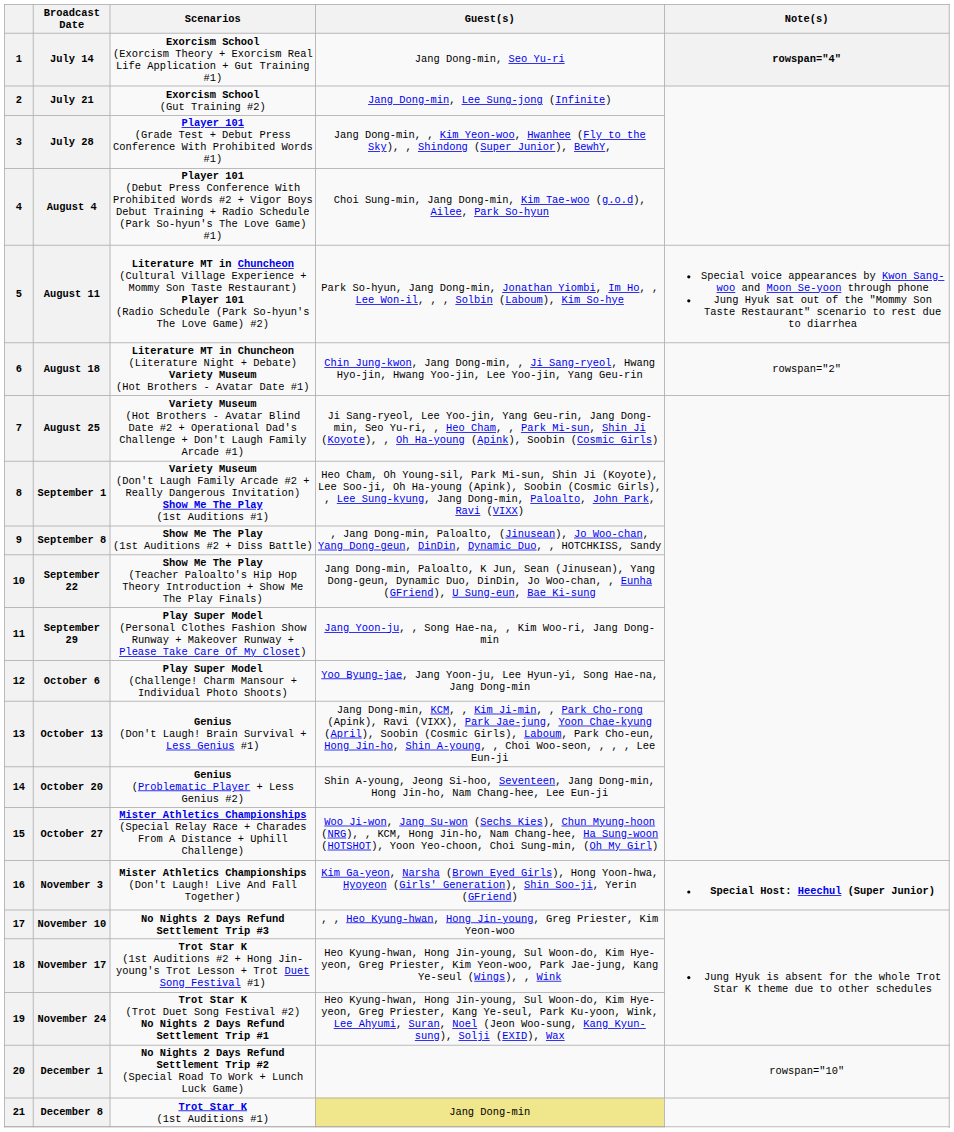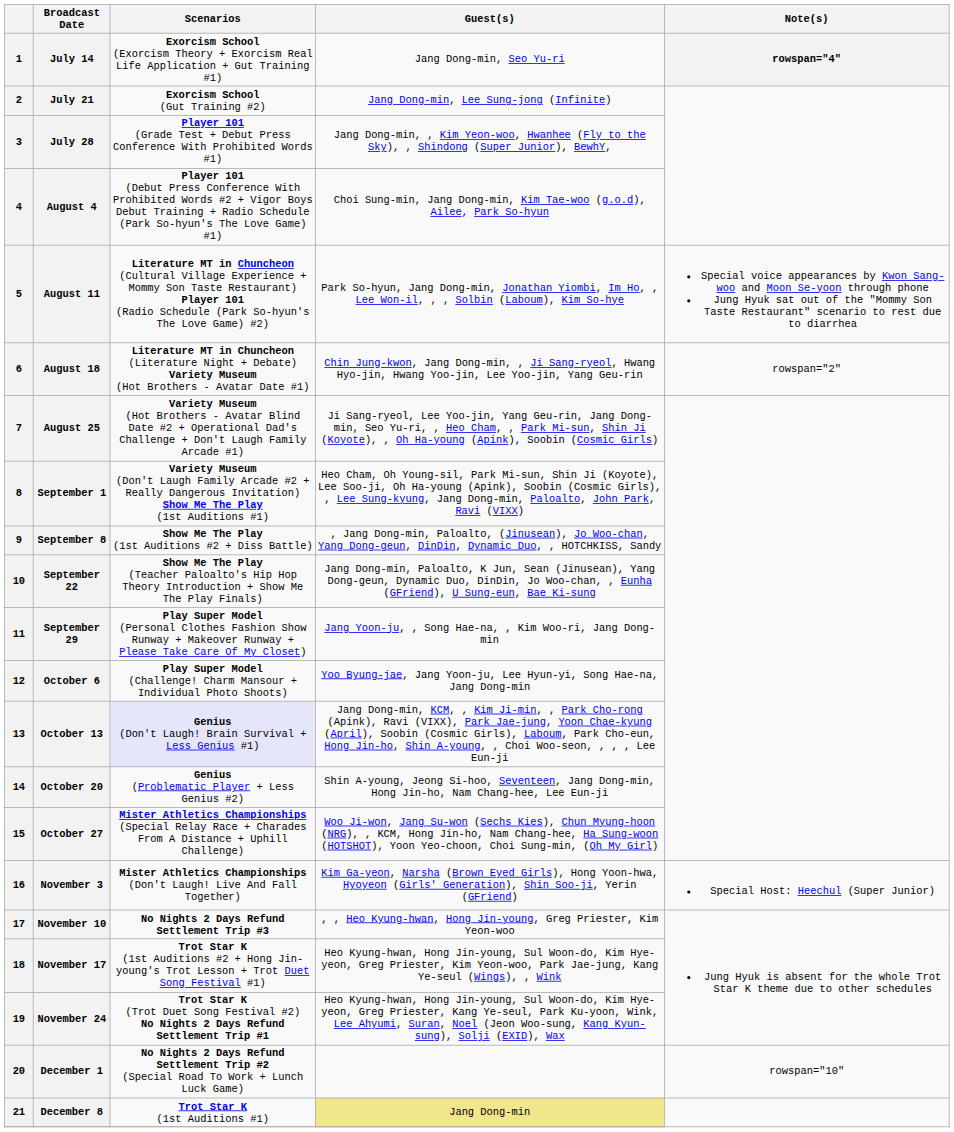October 13 | Scenarios: no background -> lavender background
November 3 | Note(s): bold -> normal
